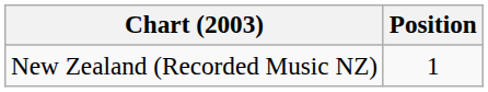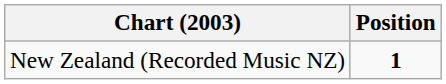New Zealand (Recorded Music NZ) | Position: normal -> bold
